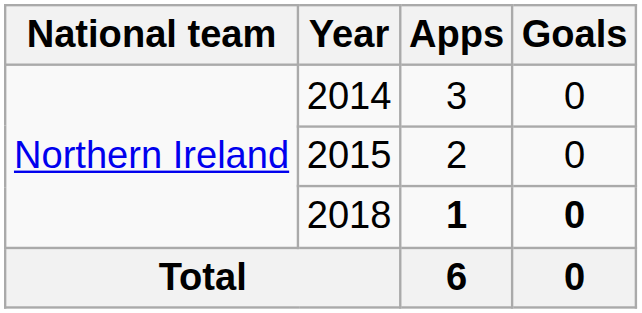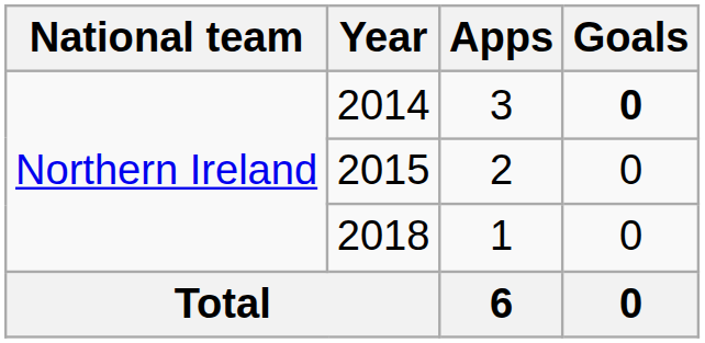2014 | Goals: normal -> bold
2018 | Apps: bold -> normal
2018 | Goals: bold -> normal
